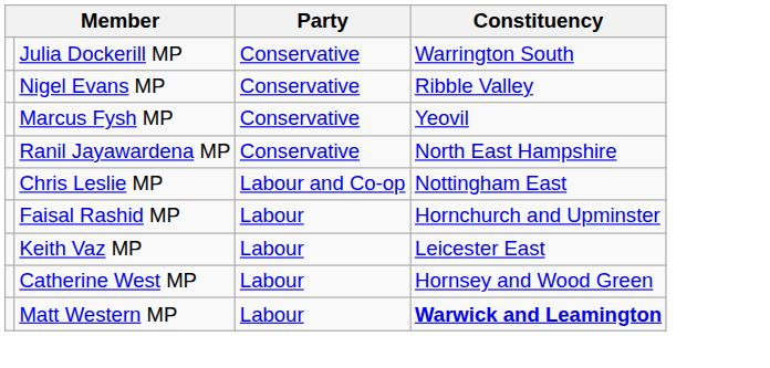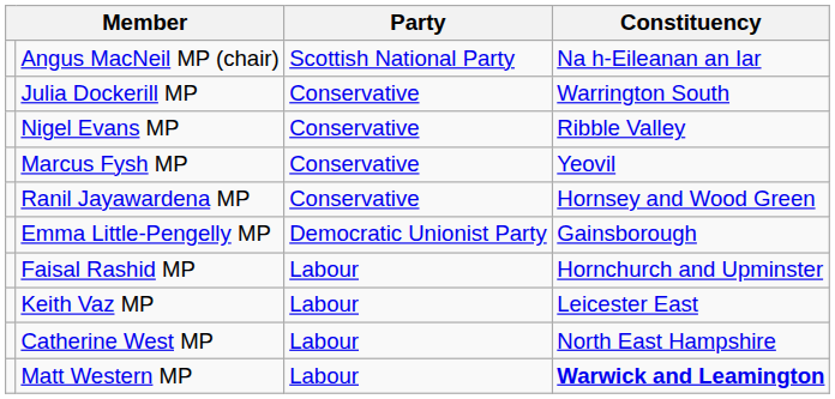+ row: Angus MacNeil MP (chair) | Scottish National Party | Na h-Eileanan an Iar
Ranil Jayawardena MP | Constituency: North East Hampshire -> Hornsey and Wood Green
- row: Chris Leslie MP | Labour and Co-op | Nottingham East
+ row: Emma Little-Pengelly MP | Democratic Unionist Party | Gainsborough
Catherine West MP | Constituency: Hornsey and Wood Green -> North East Hampshire
